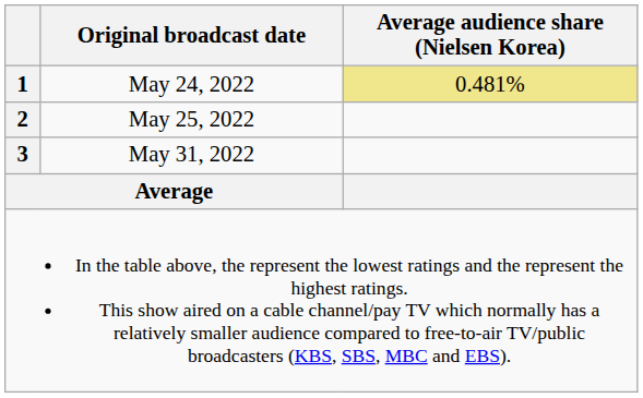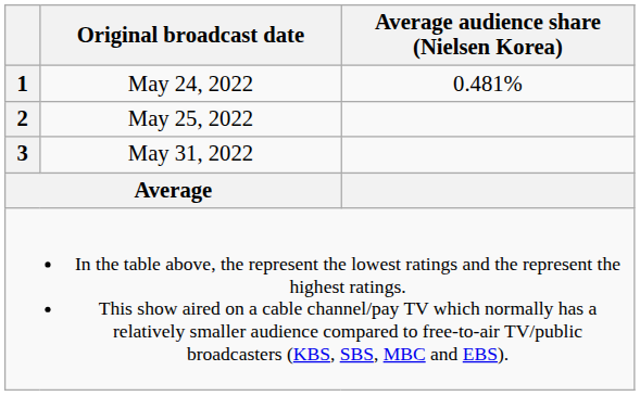May 24, 2022 | Average audience share (Nielsen Korea): khaki background -> no background
